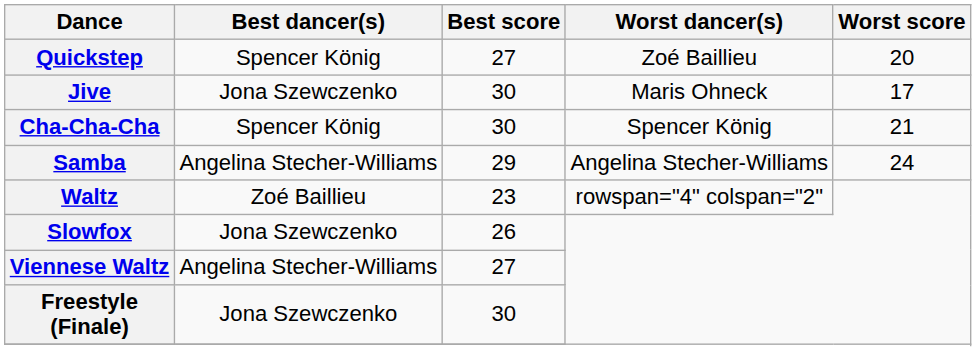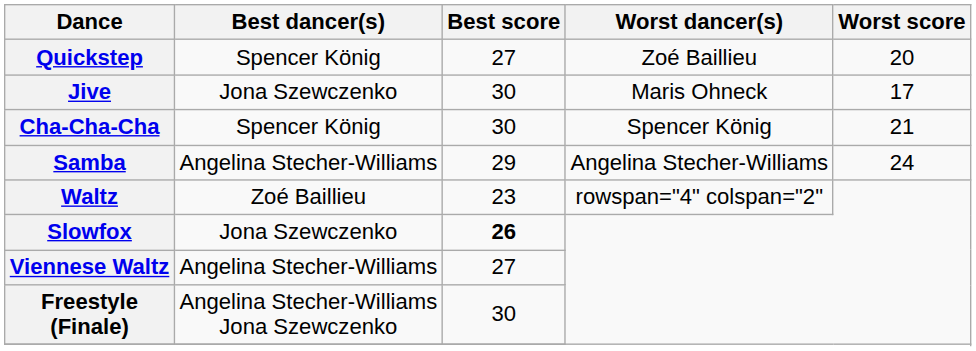Slowfox | Best score: normal -> bold
Freestyle (Finale) | Best dancer(s): Jona Szewczenko -> Angelina Stecher-Williams Jona Szewczenko
